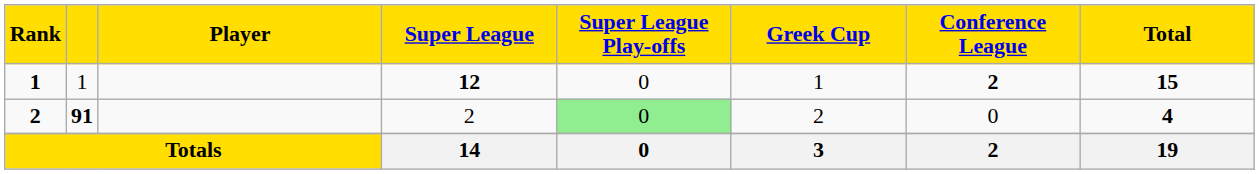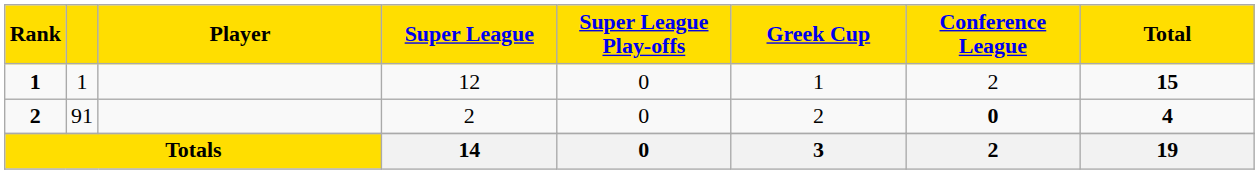row 2 | Super League: bold -> normal
row 2 | Conference League: bold -> normal
row 3 | column 2: bold -> normal
row 3 | Super League Play-offs: lightgreen background -> no background
row 3 | Conference League: normal -> bold
